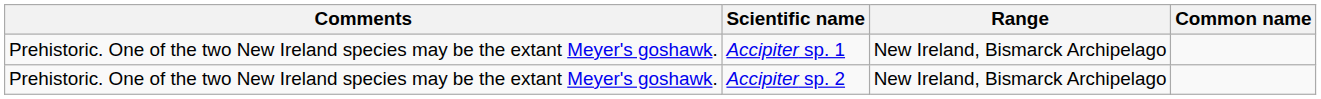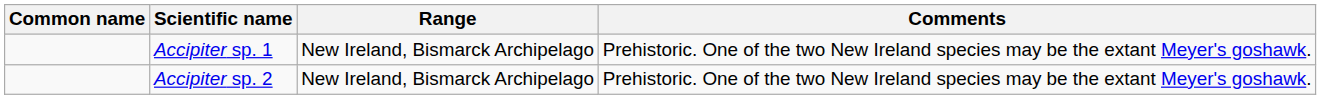columns swapped: Common name <-> Comments
